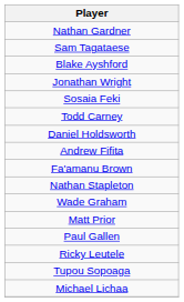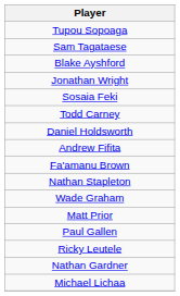row 2 | column 1: Nathan Gardner -> Tupou Sopoaga
row 16 | column 1: Tupou Sopoaga -> Nathan Gardner
